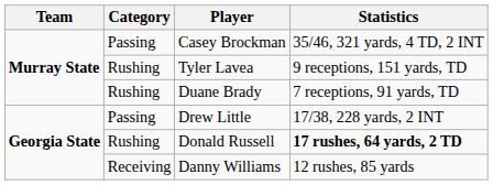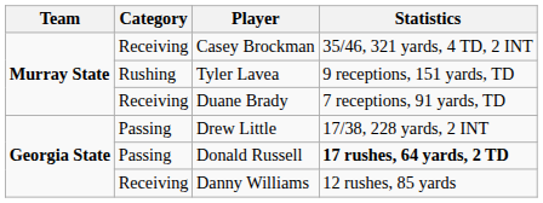Casey Brockman | Category: Passing -> Receiving
Duane Brady | Category: Rushing -> Receiving
Donald Russell | Category: Rushing -> Passing
